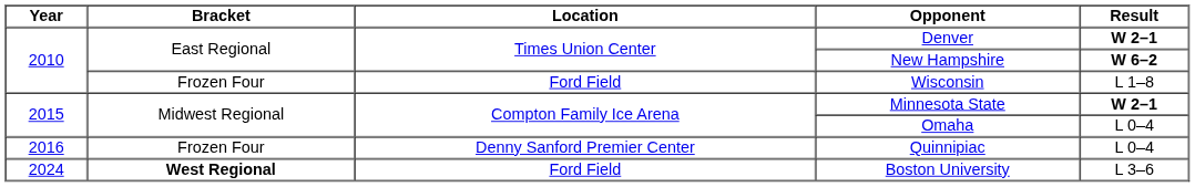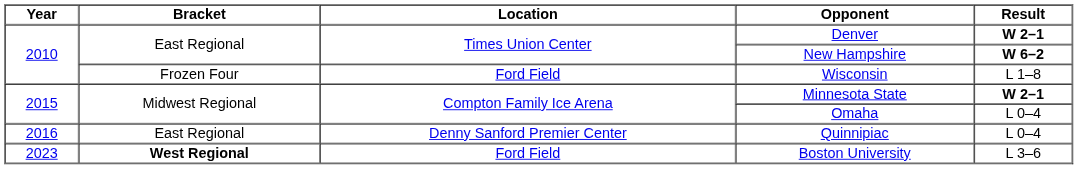Quinnipiac | Bracket: Frozen Four -> East Regional
Boston University | Year: 2024 -> 2023
